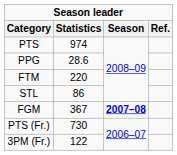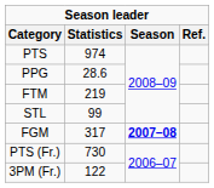FTM | Statistics: 220 -> 219
STL | Statistics: 86 -> 99
FGM | Statistics: 367 -> 317
